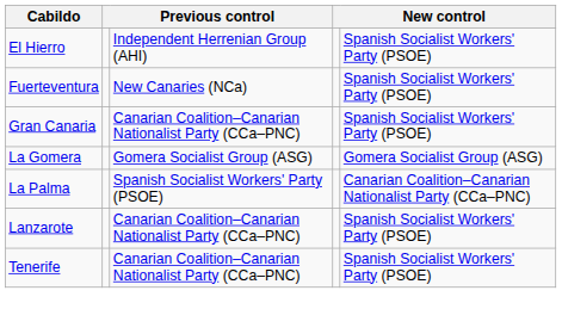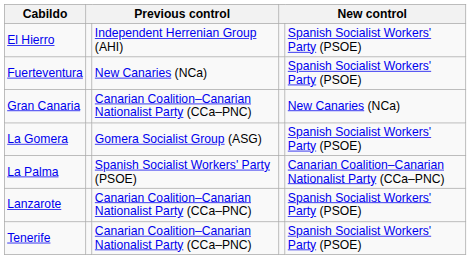Gran Canaria | column 5: Spanish Socialist Workers' Party (PSOE) -> New Canaries (NCa)
La Gomera | column 5: Gomera Socialist Group (ASG) -> Spanish Socialist Workers' Party (PSOE)
